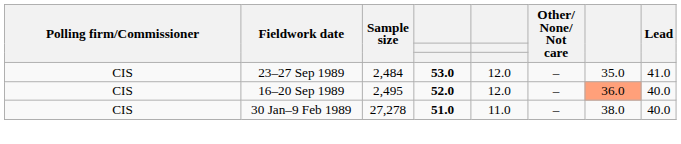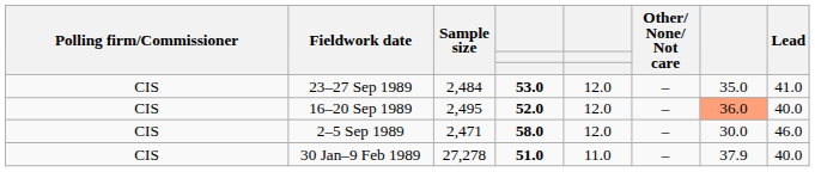+ row: CIS | 2–5 Sep 1989 | 2,471 | 58.0 | 12.0 | – | 30.0 | 46.0
30 Jan–9 Feb 1989 | column 7: 38.0 -> 37.9
